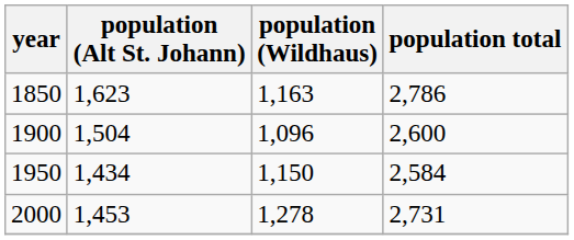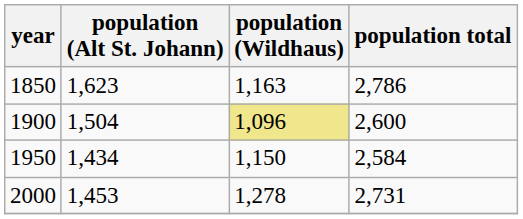1900 | population (Wildhaus): no background -> khaki background
